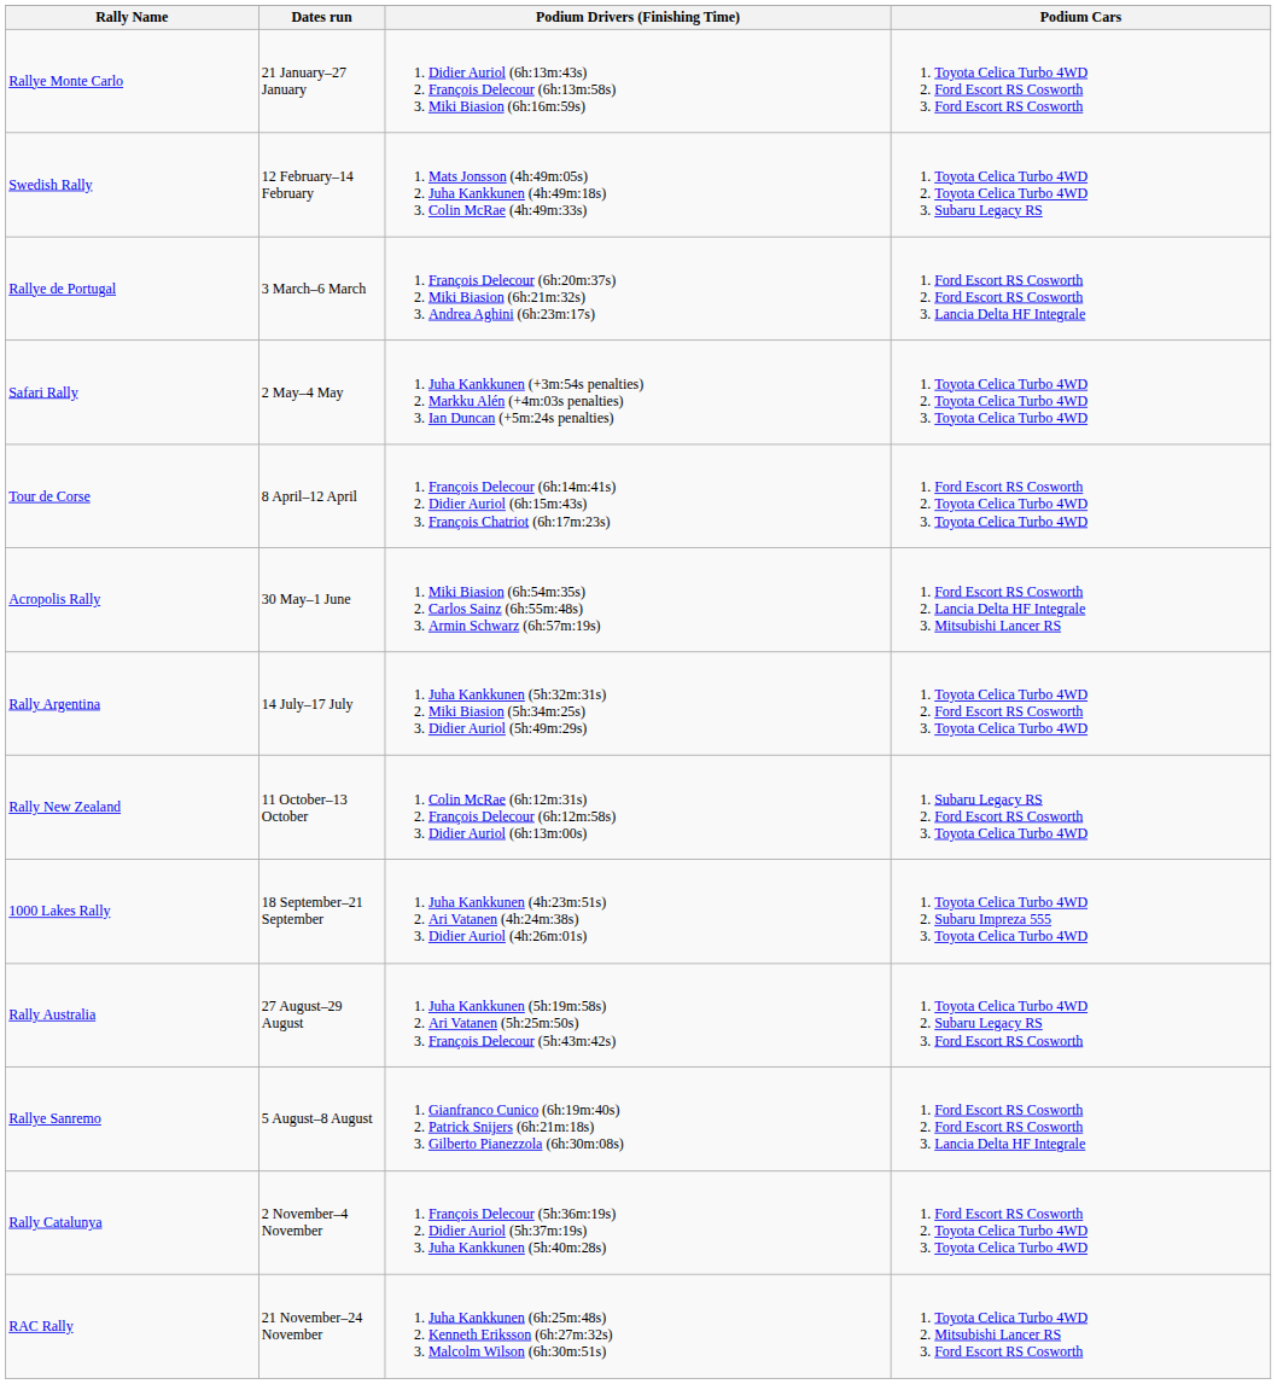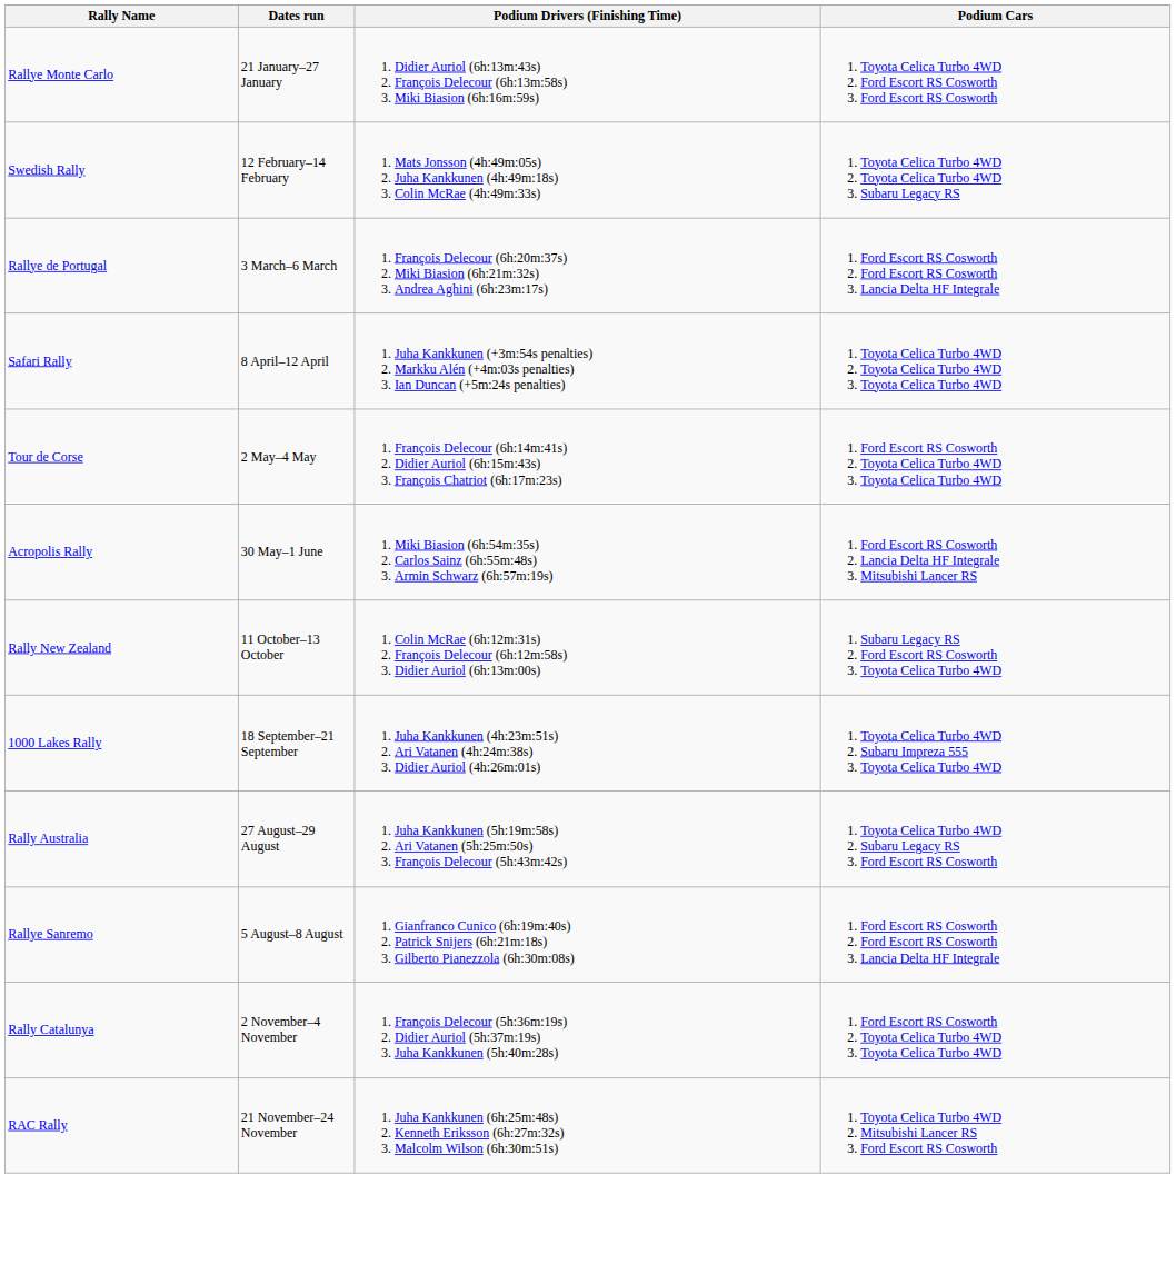Safari Rally | Dates run: 2 May–4 May -> 8 April–12 April
Tour de Corse | Dates run: 8 April–12 April -> 2 May–4 May
- row: Rally Argentina | 14 July–17 July | Juha Kankkunen (5h:32m:31s) Miki Biasion (5h:34m:25s) Didier Auriol (5h:49m:29s) | Toyota Celica Turbo 4WD Ford Escort RS Cosworth Toyota Celica Turbo 4WD
